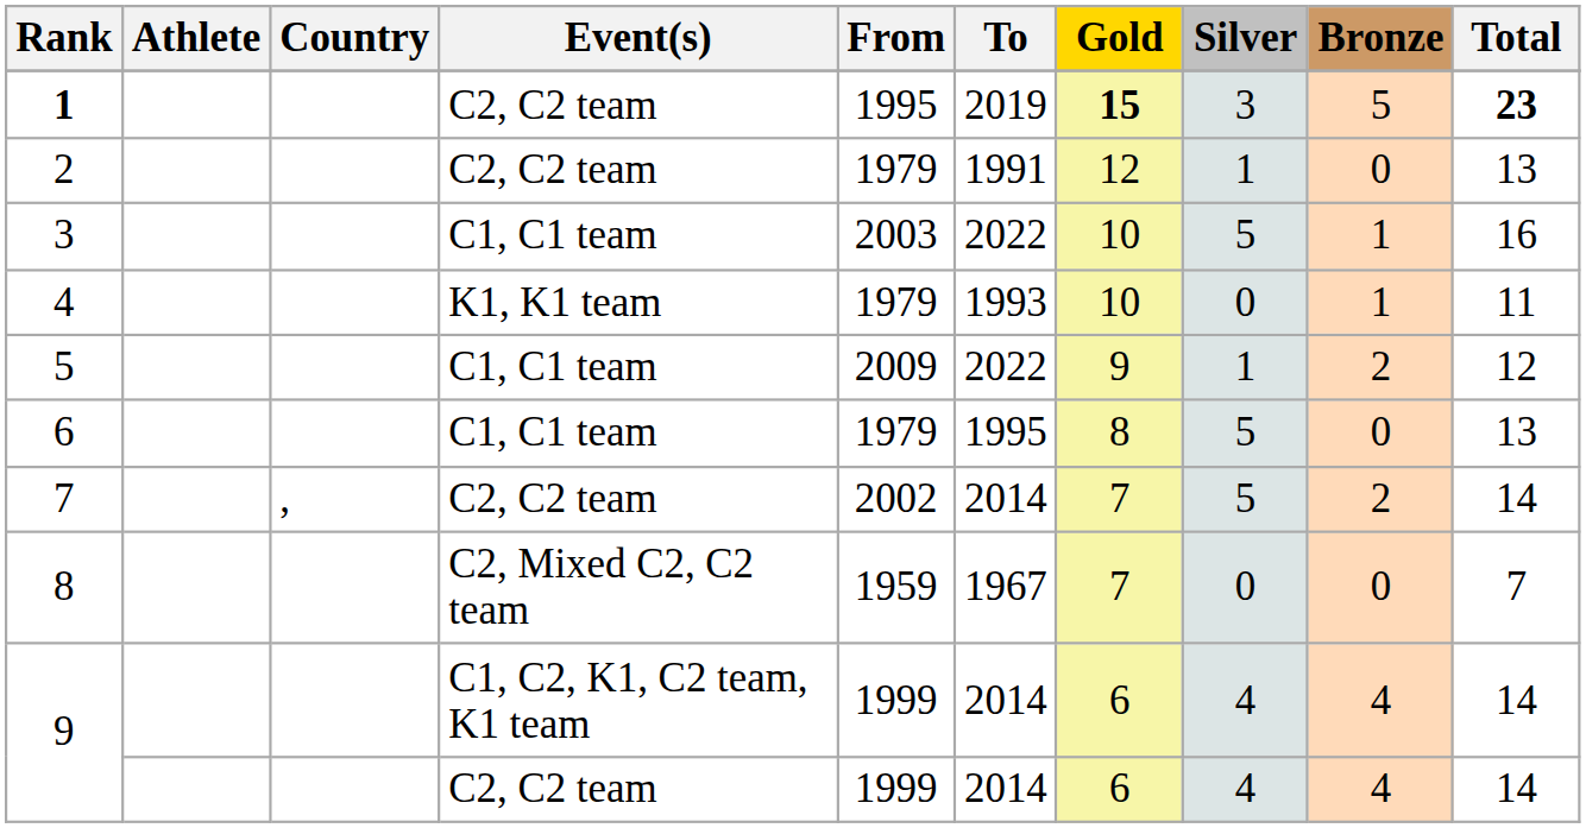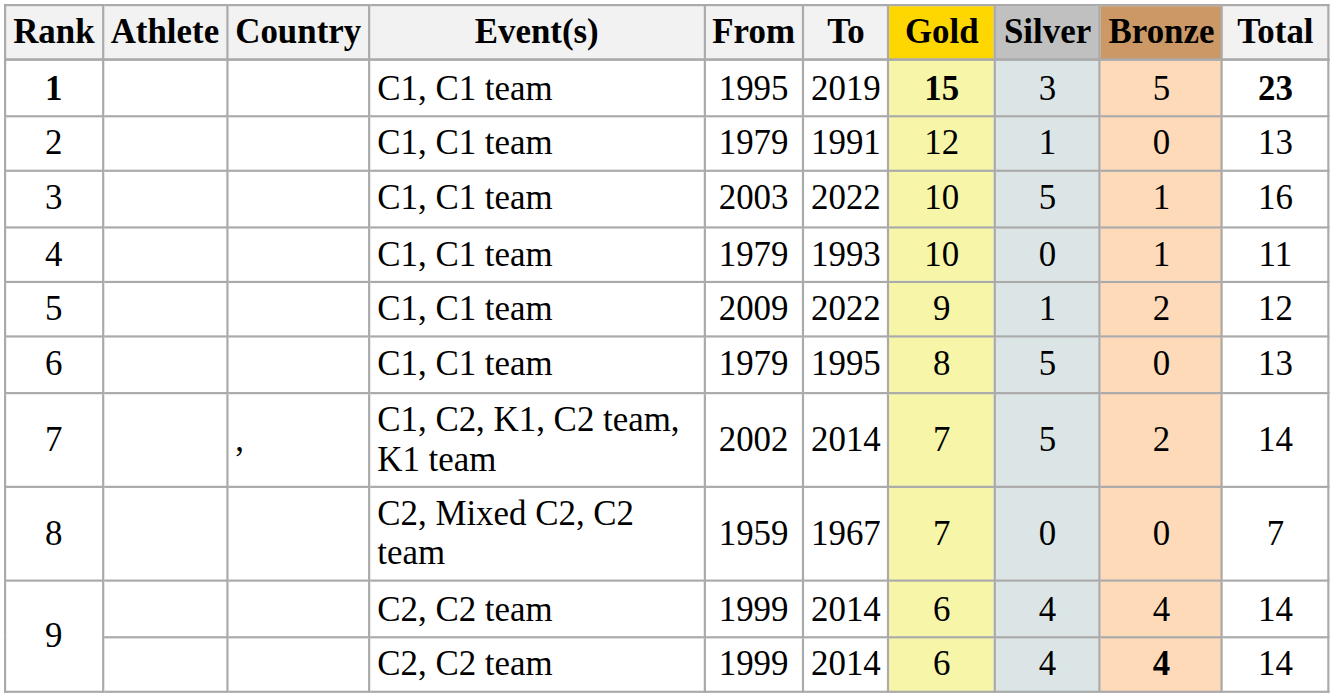row 2 | Event(s): C2, C2 team -> C1, C1 team
row 3 | Event(s): C2, C2 team -> C1, C1 team
row 5 | Event(s): K1, K1 team -> C1, C1 team
row 8 | Event(s): C2, C2 team -> C1, C2, K1, C2 team, K1 team
row 10 | Event(s): C1, C2, K1, C2 team, K1 team -> C2, C2 team
row 11 | Bronze: normal -> bold
